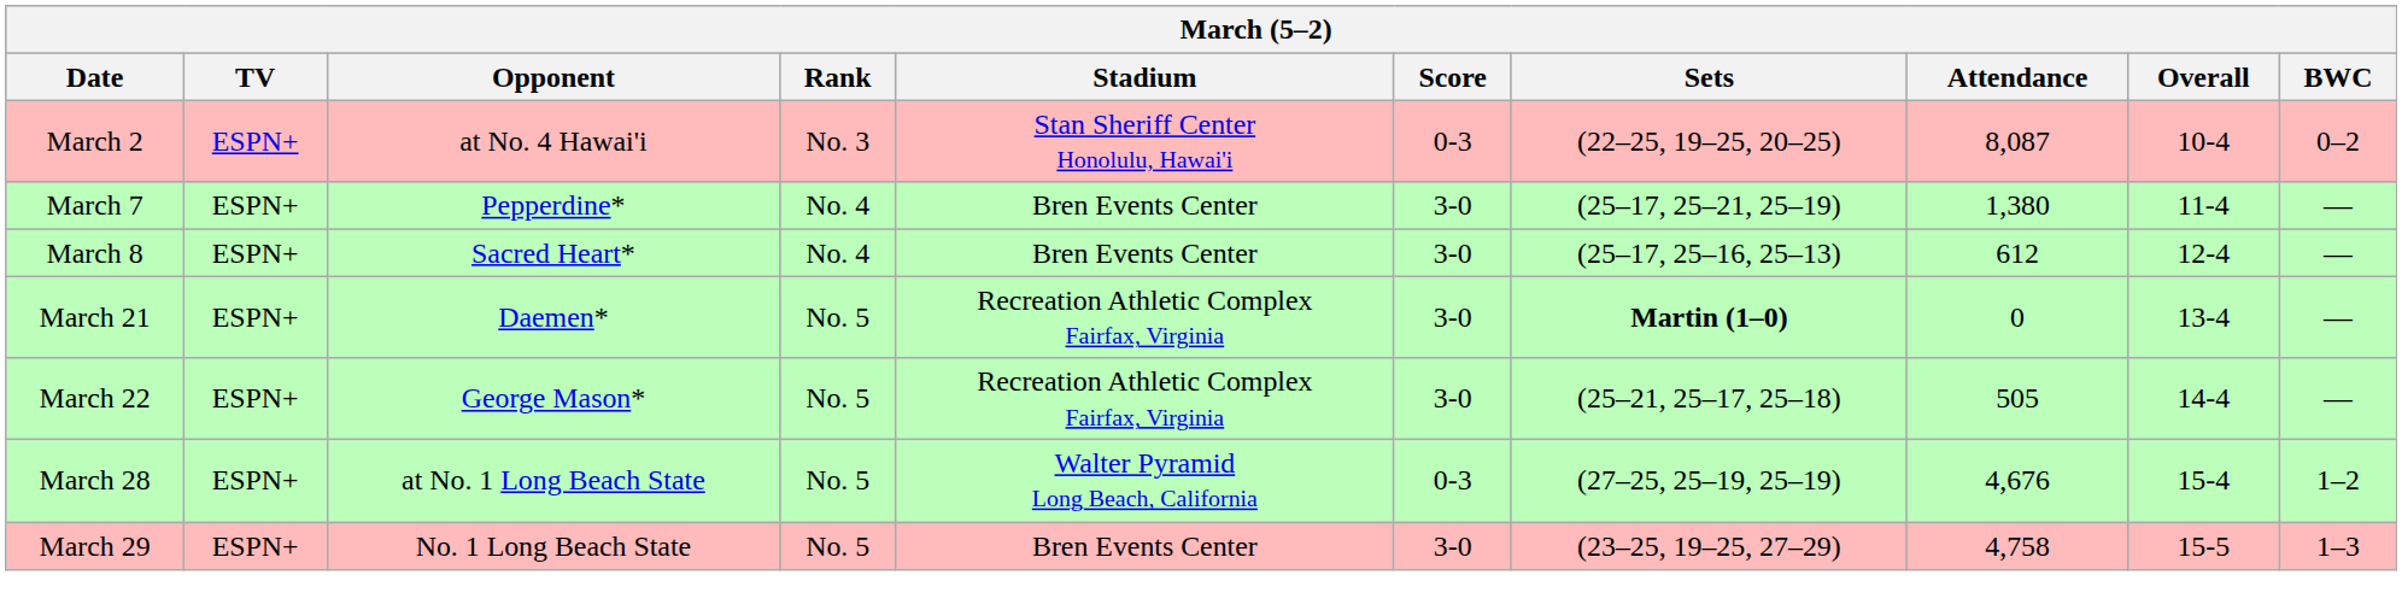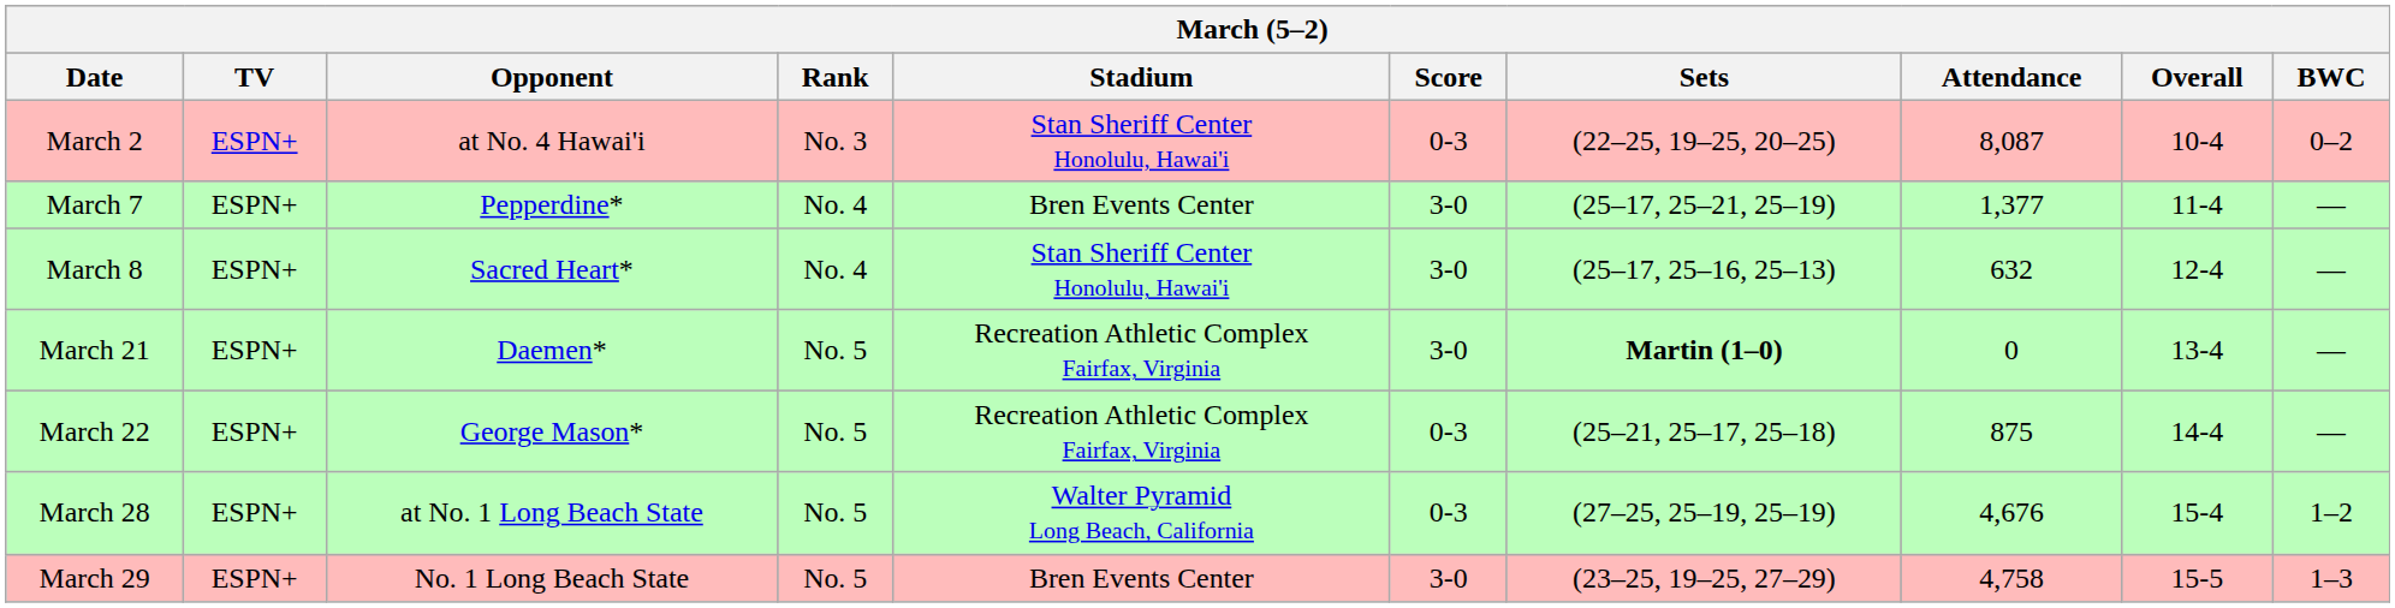March 7 | Attendance: 1,380 -> 1,377
March 8 | Stadium: Bren Events Center -> Stan Sheriff Center Honolulu, Hawai'i
March 8 | Attendance: 612 -> 632
March 22 | Score: 3-0 -> 0-3
March 22 | Attendance: 505 -> 875
